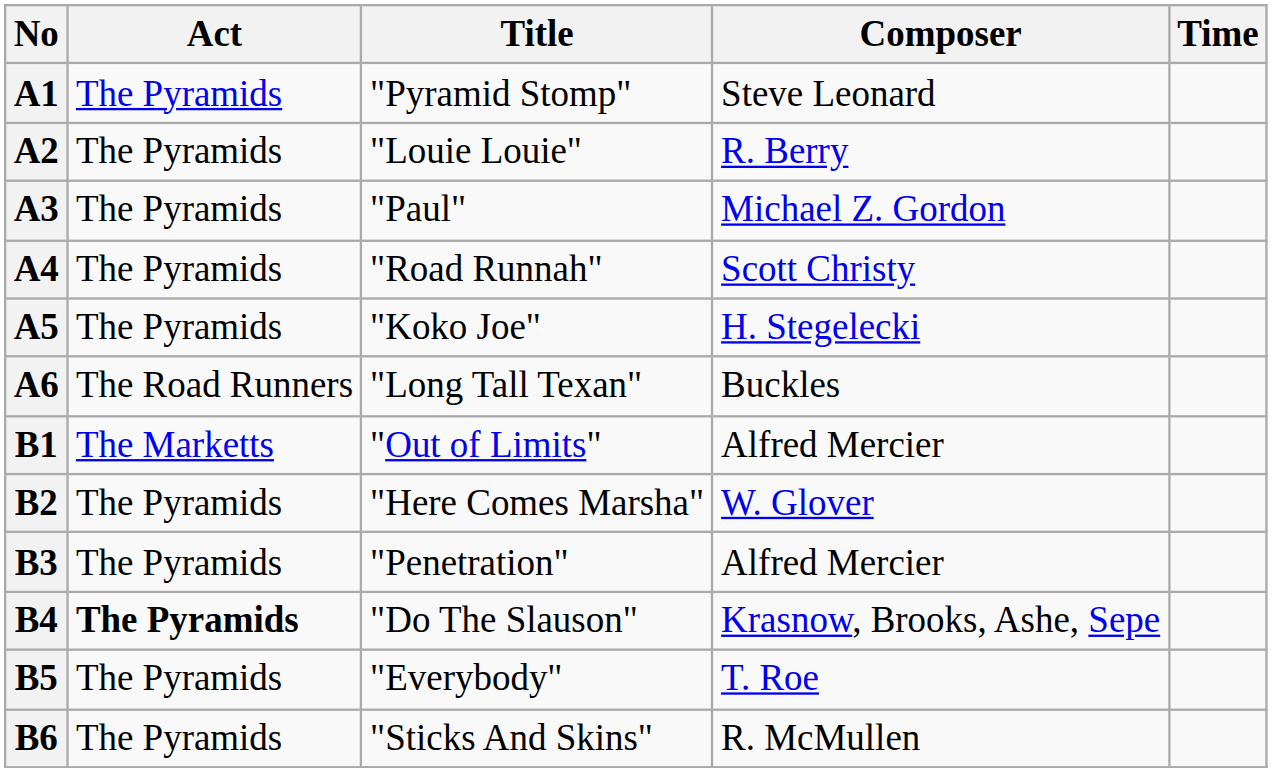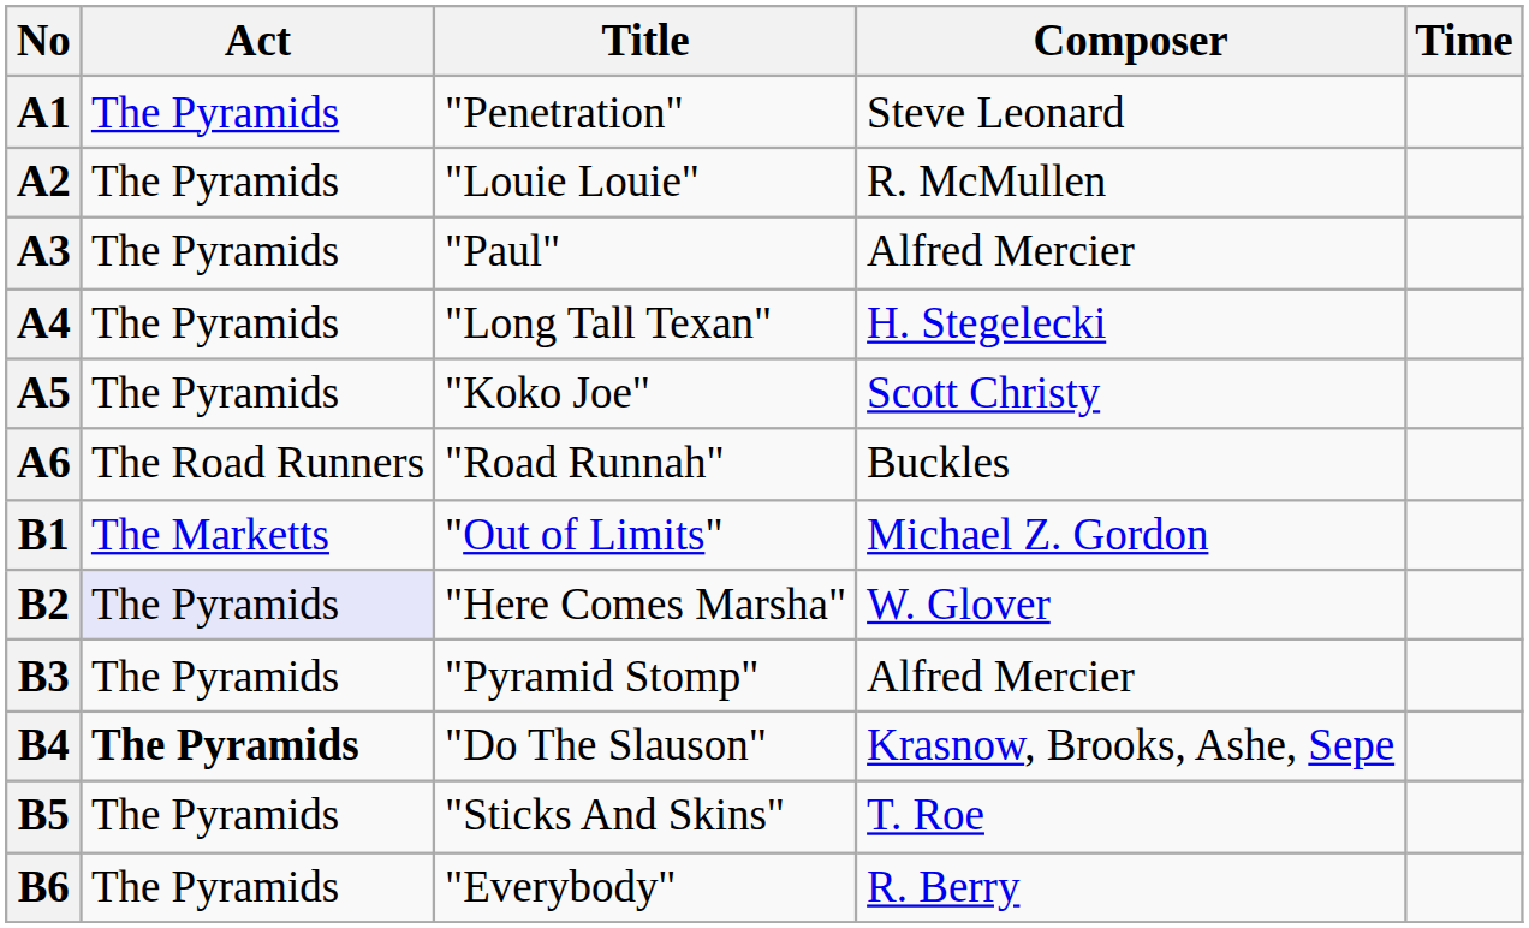A1 | Title: "Pyramid Stomp" -> "Penetration"
A2 | Composer: R. Berry -> R. McMullen
A3 | Composer: Michael Z. Gordon -> Alfred Mercier
A4 | Title: "Road Runnah" -> "Long Tall Texan"
A4 | Composer: Scott Christy -> H. Stegelecki
A5 | Composer: H. Stegelecki -> Scott Christy
A6 | Title: "Long Tall Texan" -> "Road Runnah"
B1 | Composer: Alfred Mercier -> Michael Z. Gordon
B2 | Act: no background -> lavender background
B3 | Title: "Penetration" -> "Pyramid Stomp"
B5 | Title: "Everybody" -> "Sticks And Skins"
B6 | Title: "Sticks And Skins" -> "Everybody"
B6 | Composer: R. McMullen -> R. Berry
